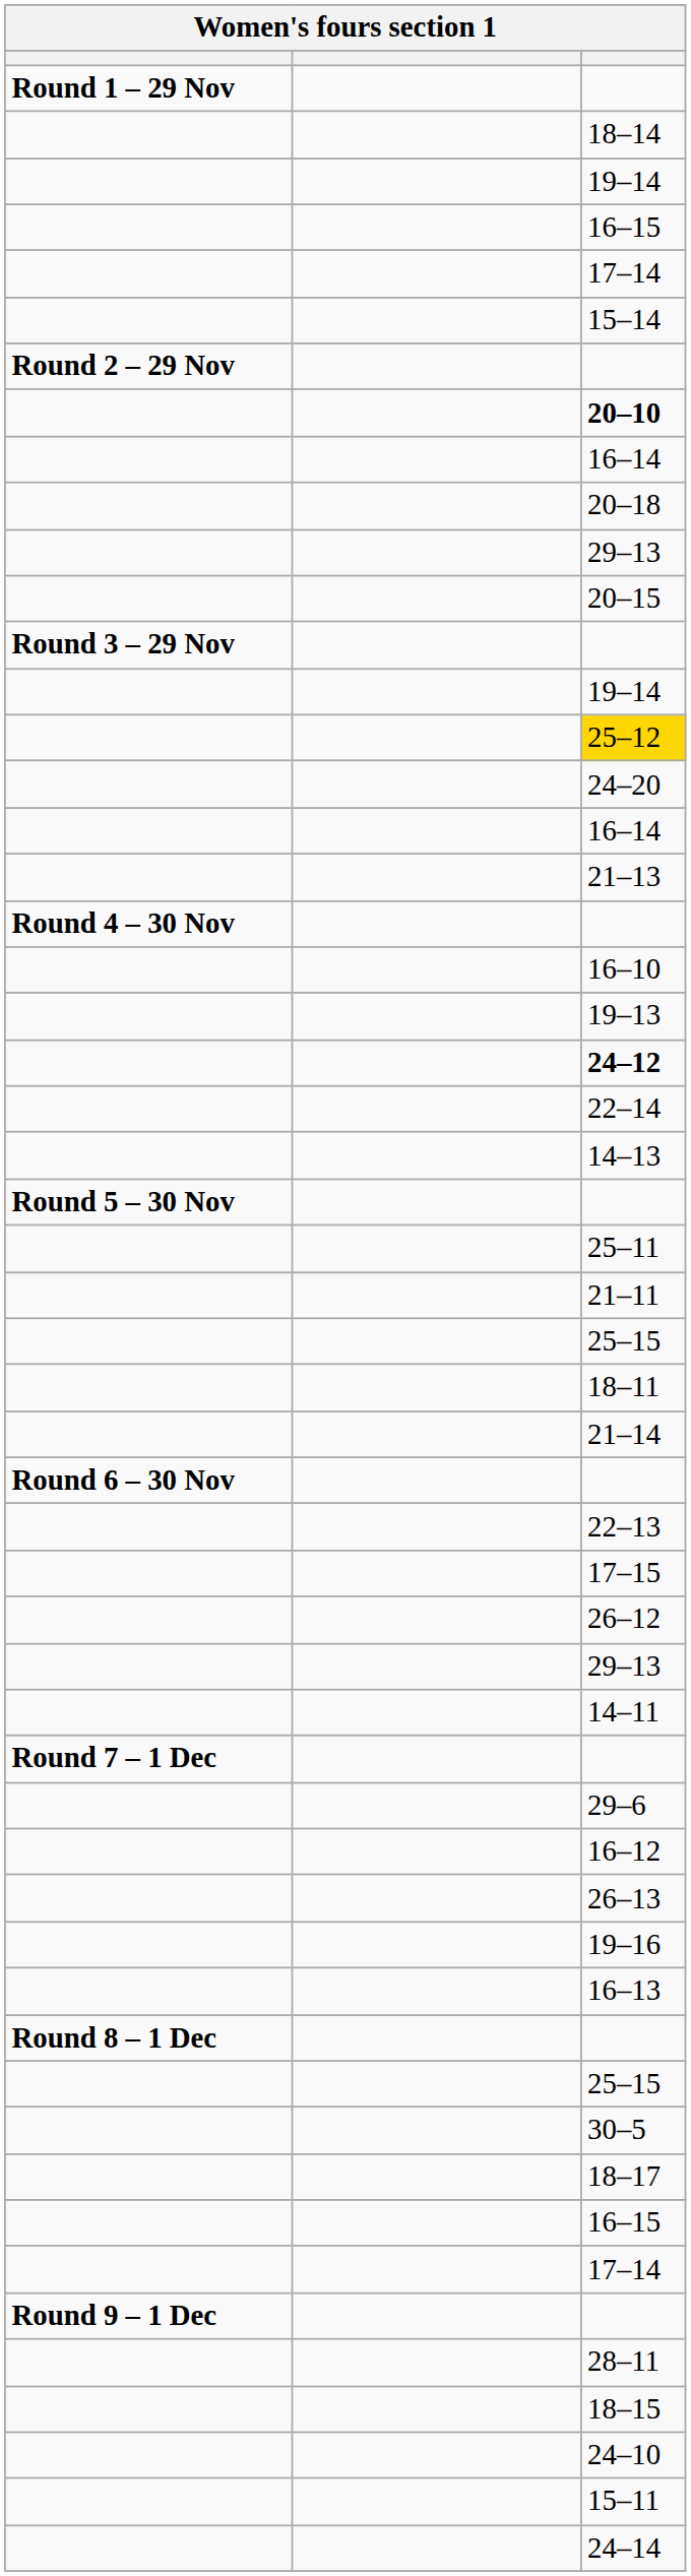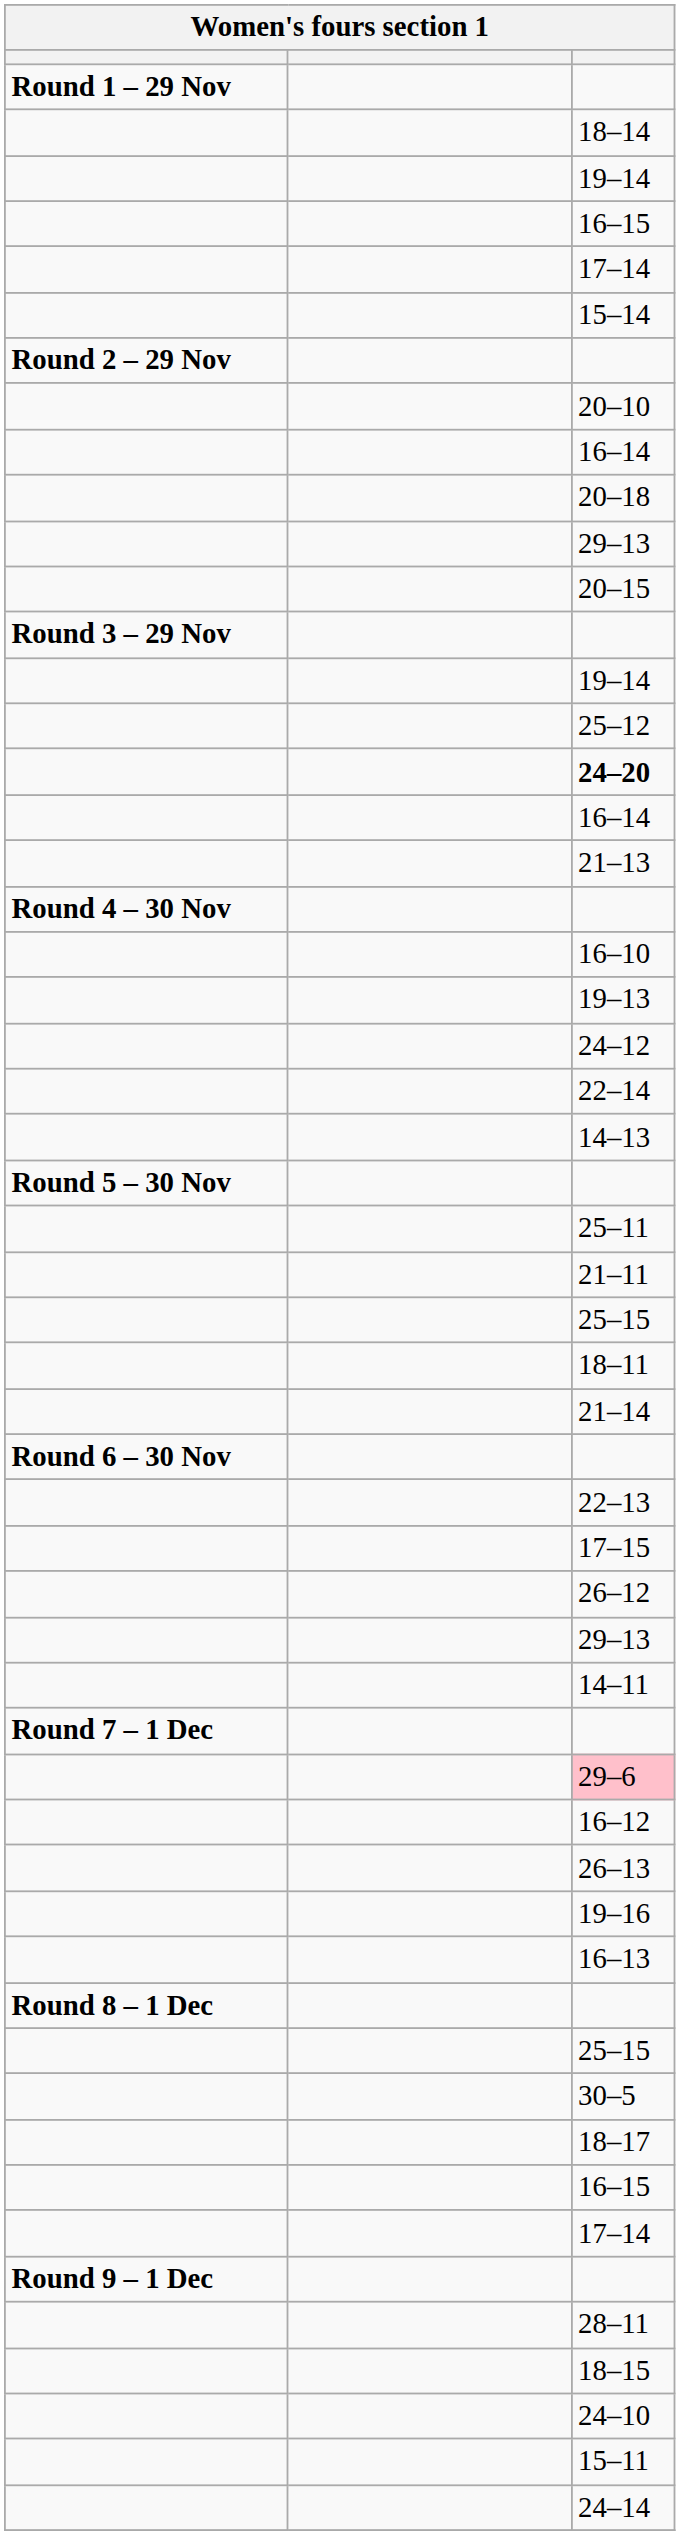20–10 | column 3: bold -> normal
25–12 | column 3: gold background -> no background
24–20 | column 3: normal -> bold
24–12 | column 3: bold -> normal
29–6 | column 3: no background -> pink background
